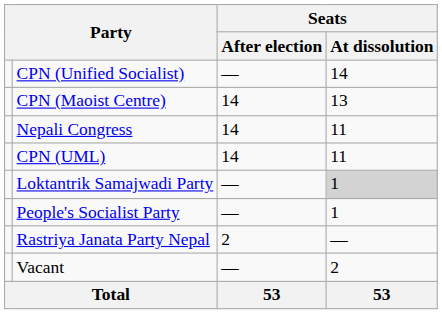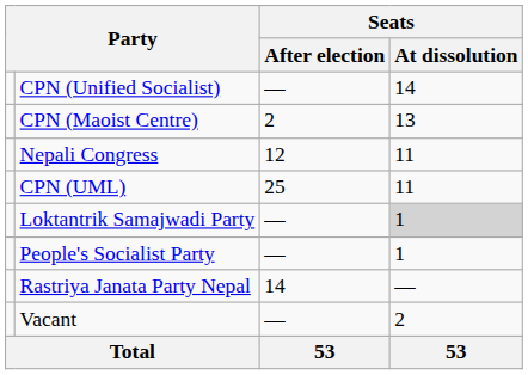CPN (Maoist Centre) | Seats / After election: 14 -> 2
Nepali Congress | Seats / After election: 14 -> 12
CPN (UML) | Seats / After election: 14 -> 25
Rastriya Janata Party Nepal | Seats / After election: 2 -> 14
